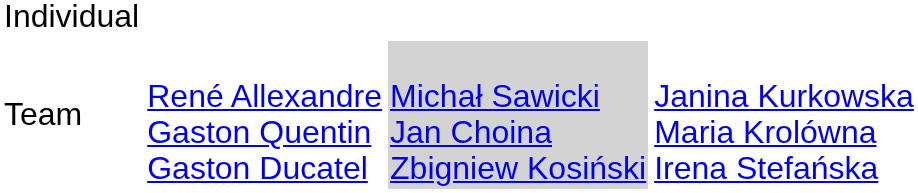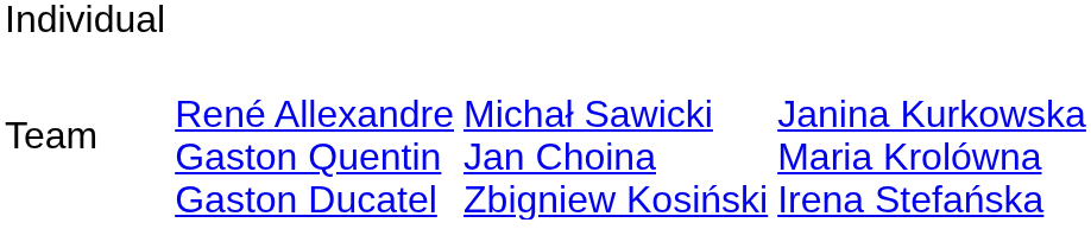Team | column 3: lightgrey background -> no background
